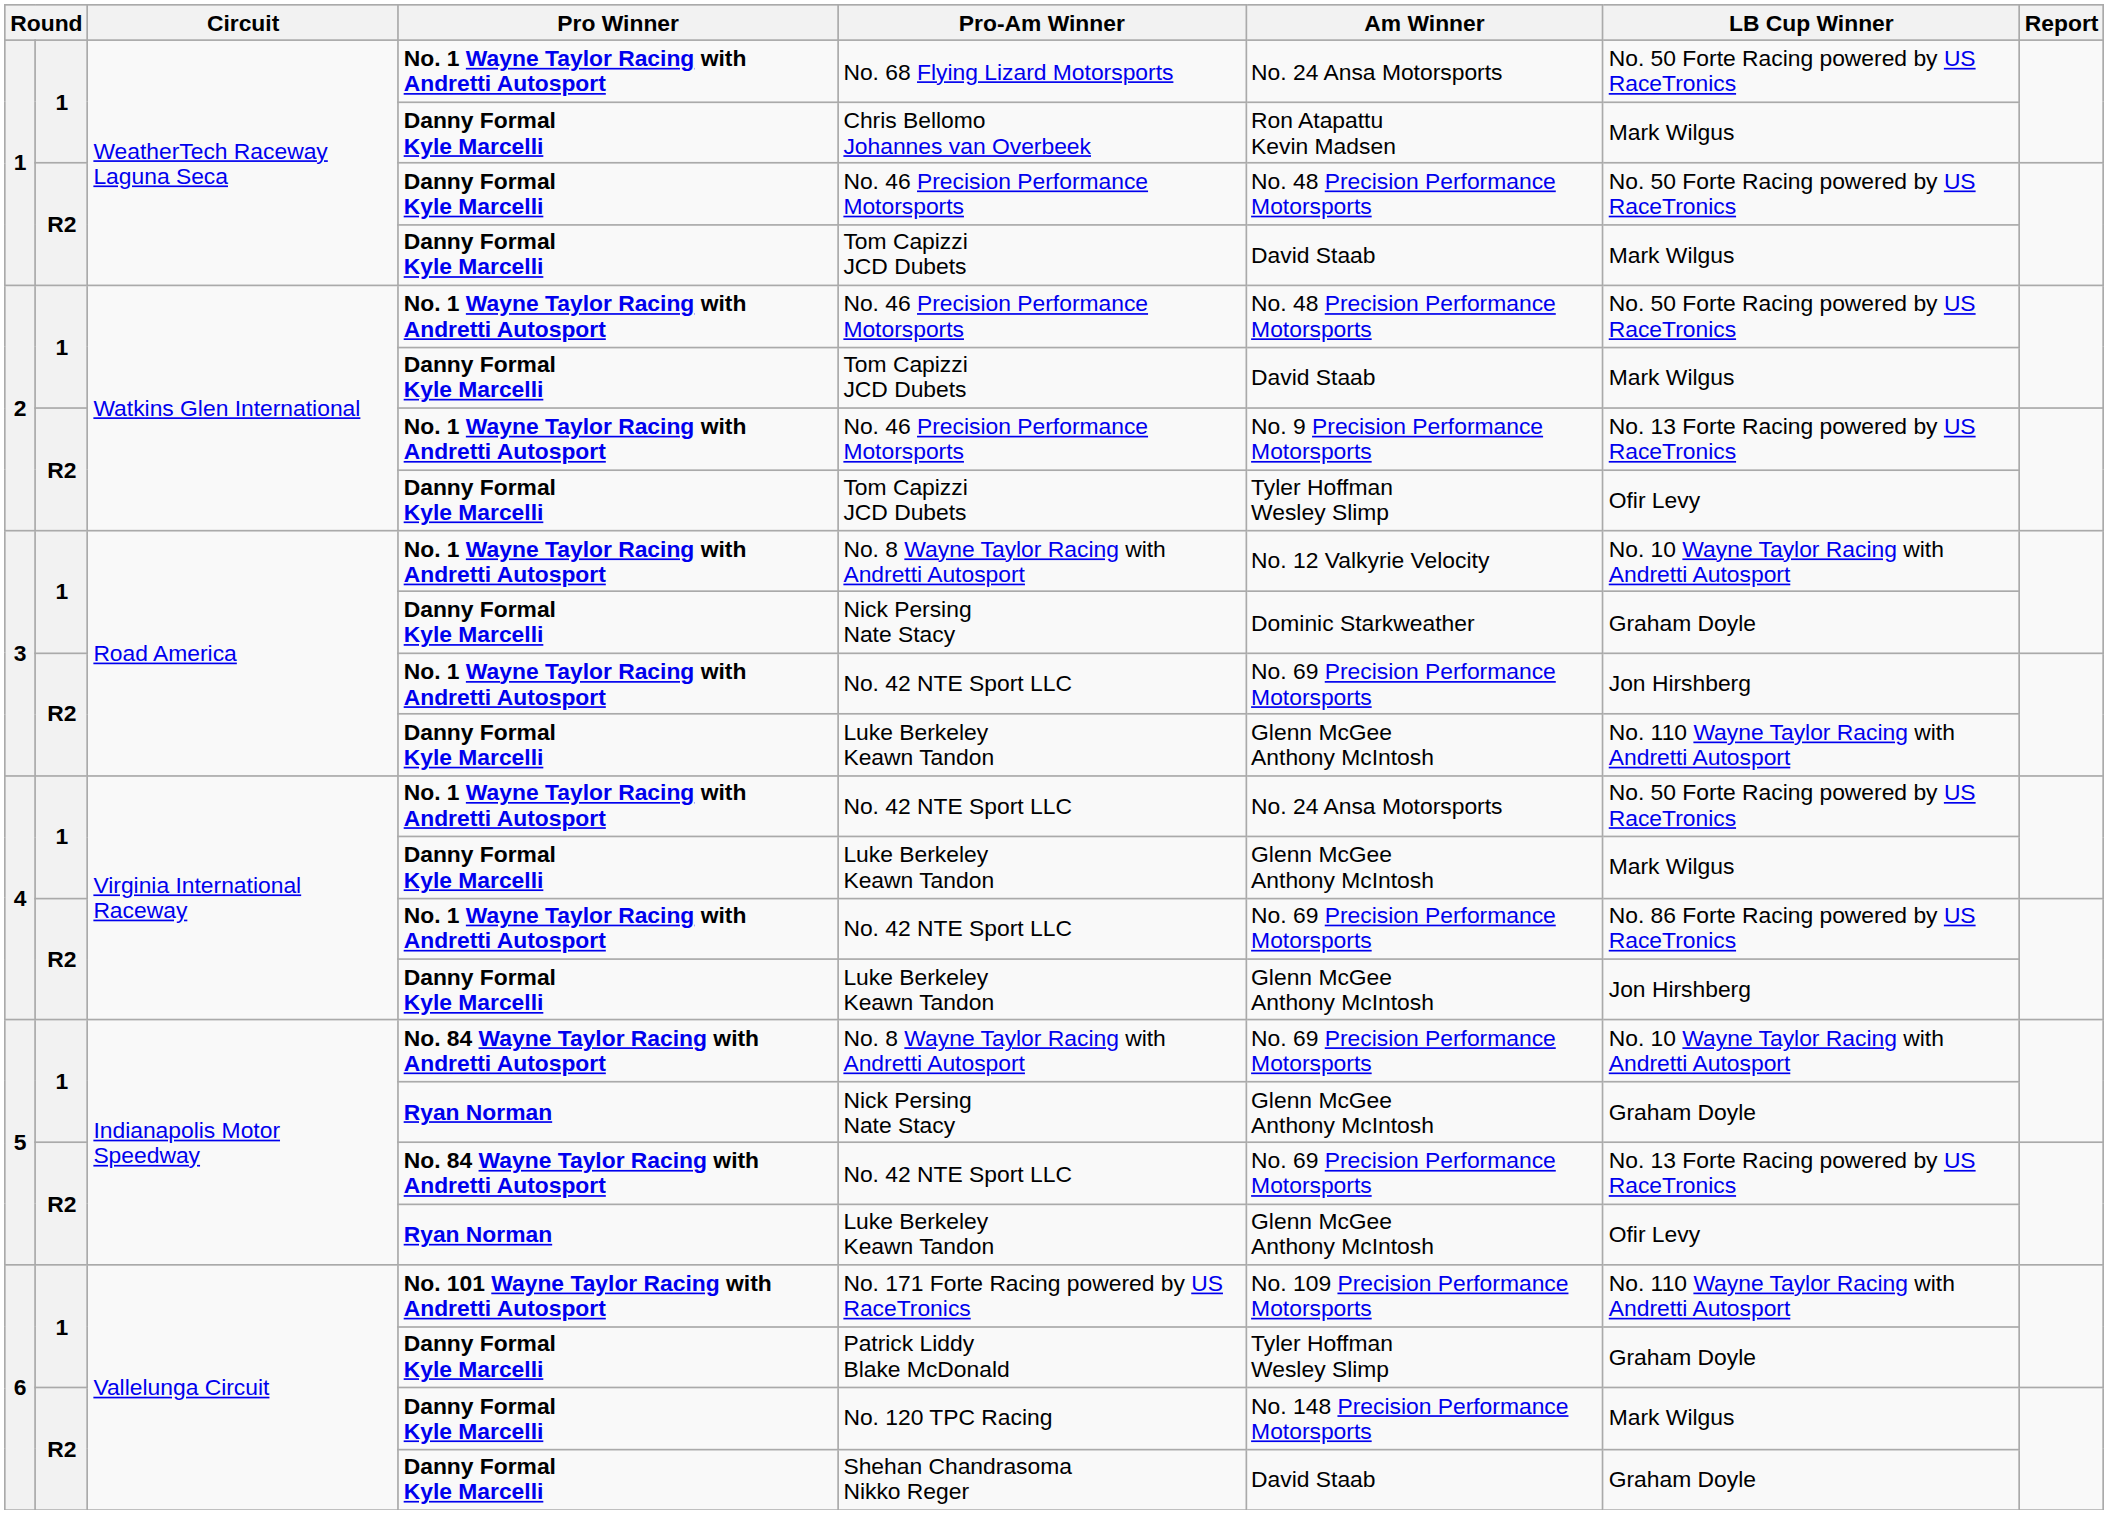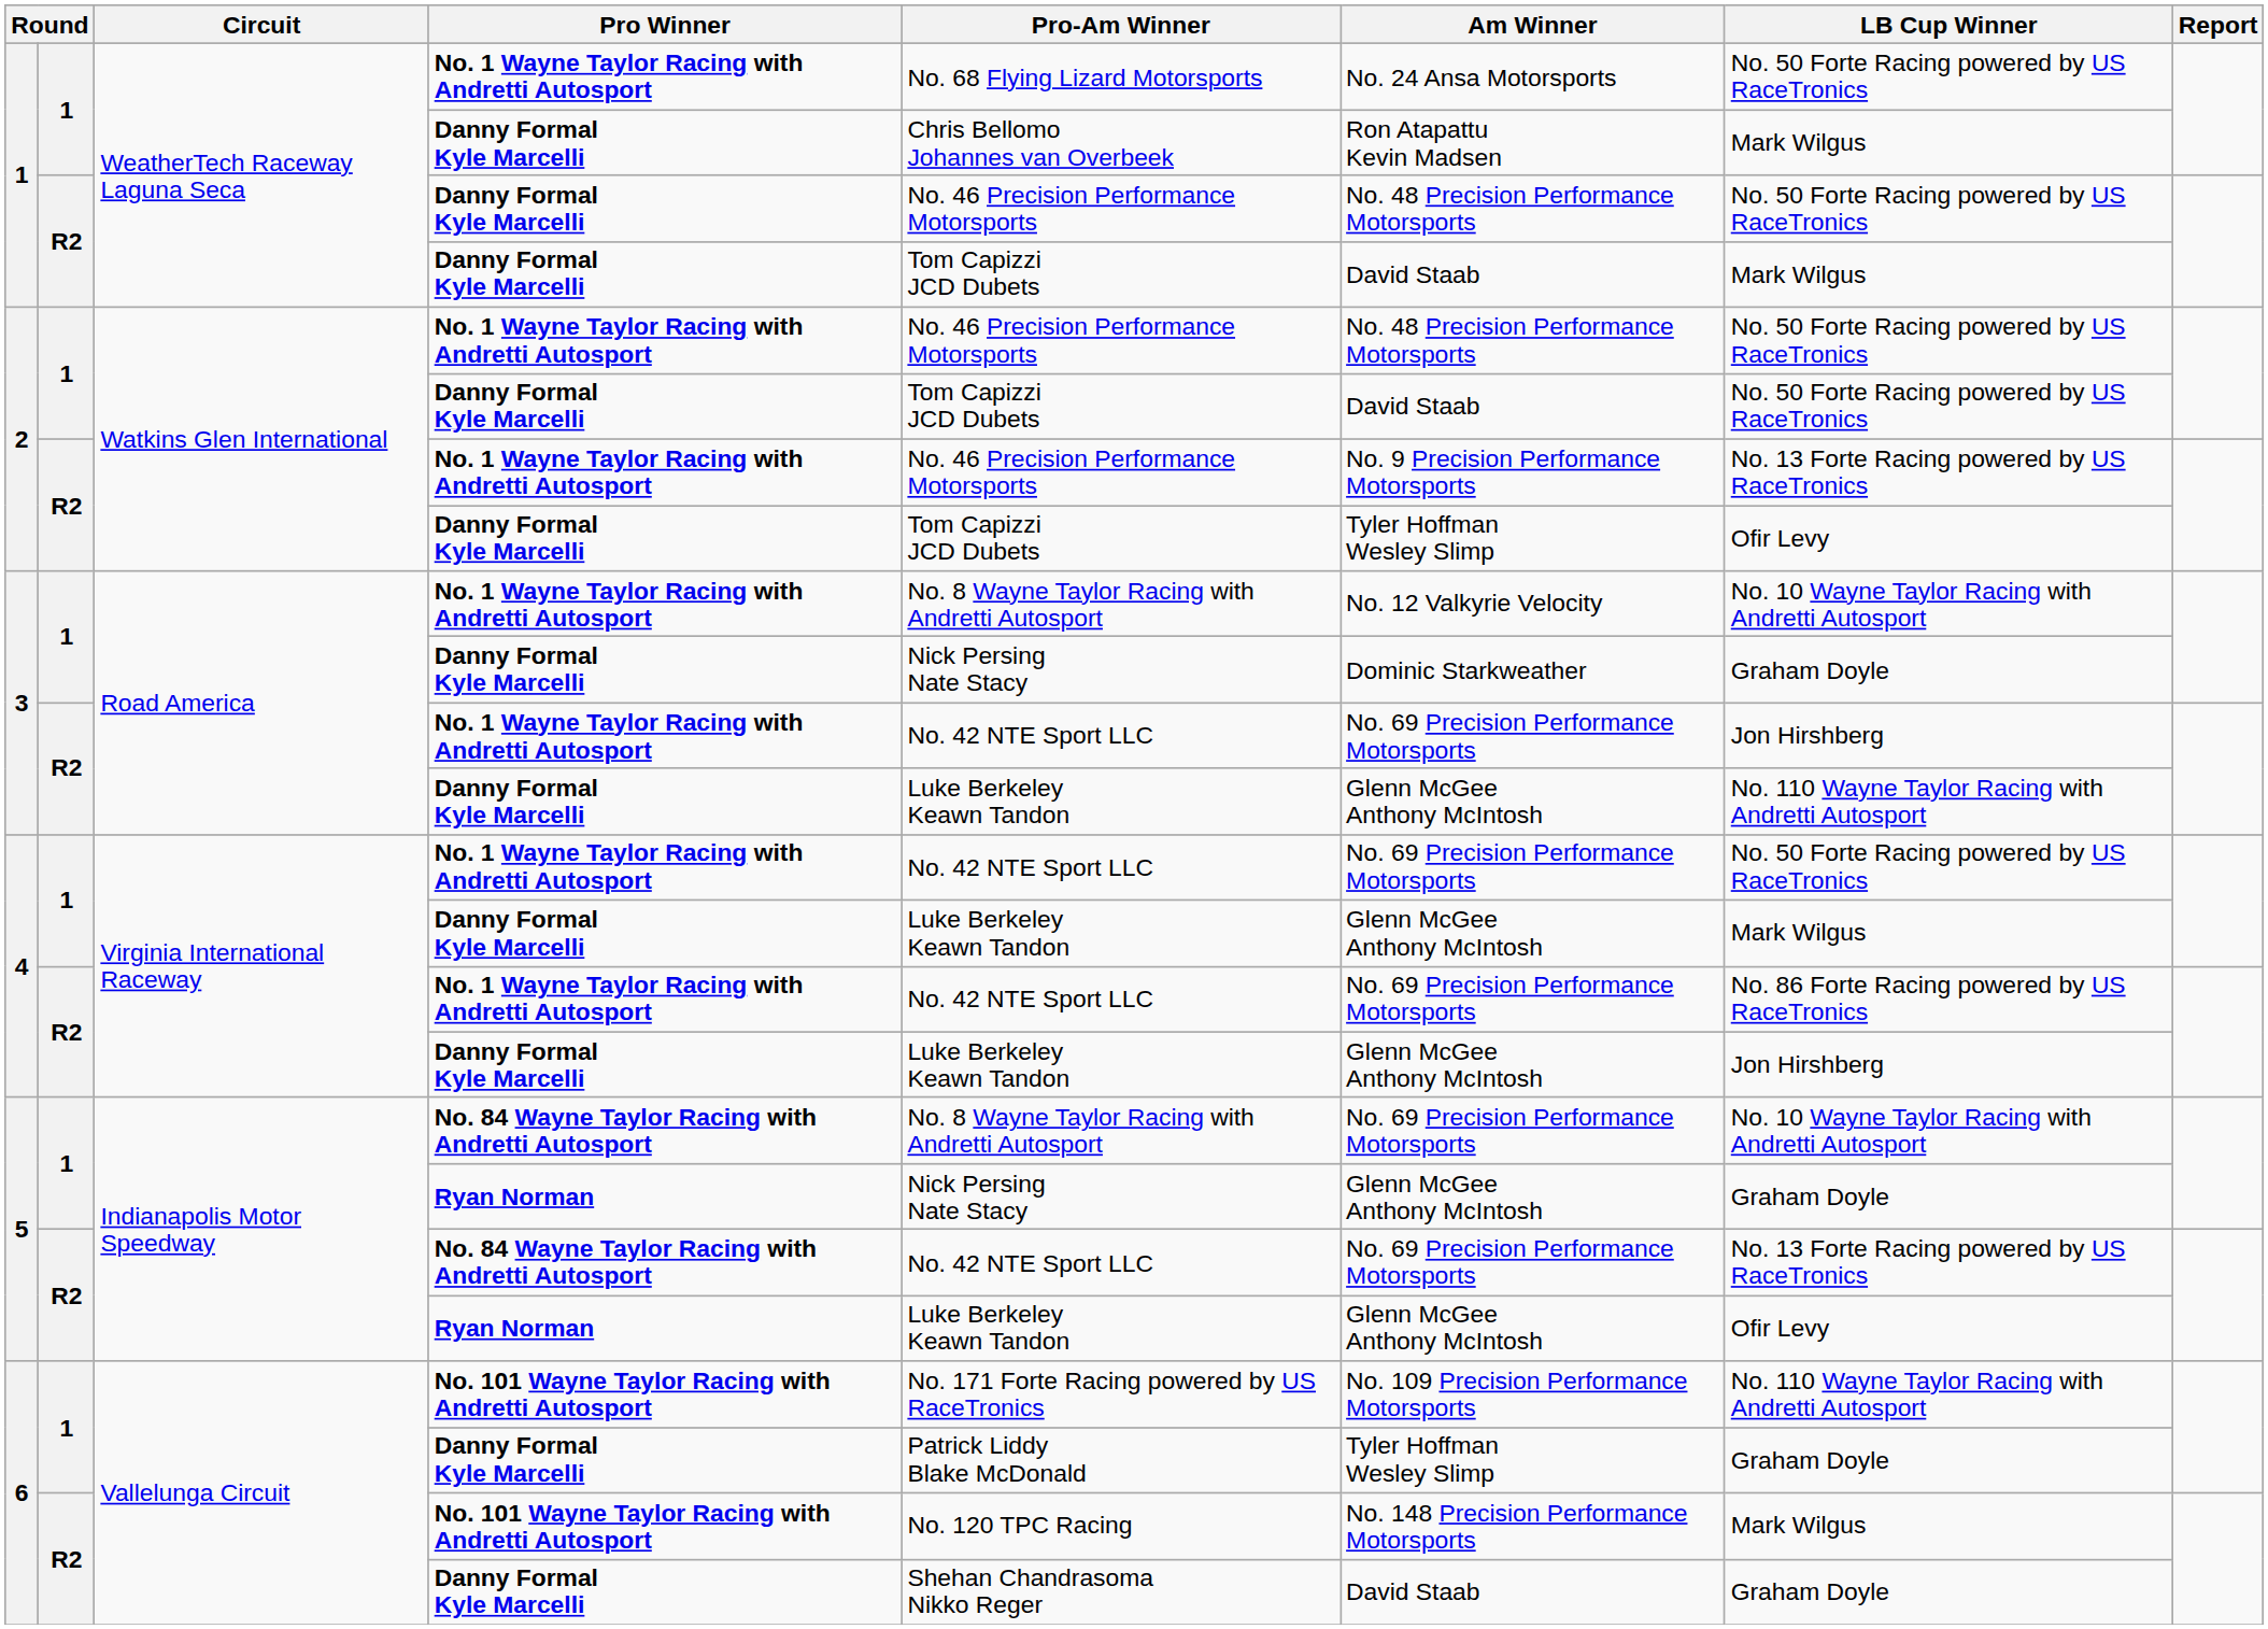row 7 | LB Cup Winner: Mark Wilgus -> No. 50 Forte Racing powered by US RaceTronics
row 14 | Am Winner: No. 24 Ansa Motorsports -> No. 69 Precision Performance Motorsports
row 24 | Pro Winner: Danny Formal Kyle Marcelli -> No. 101 Wayne Taylor Racing with Andretti Autosport
